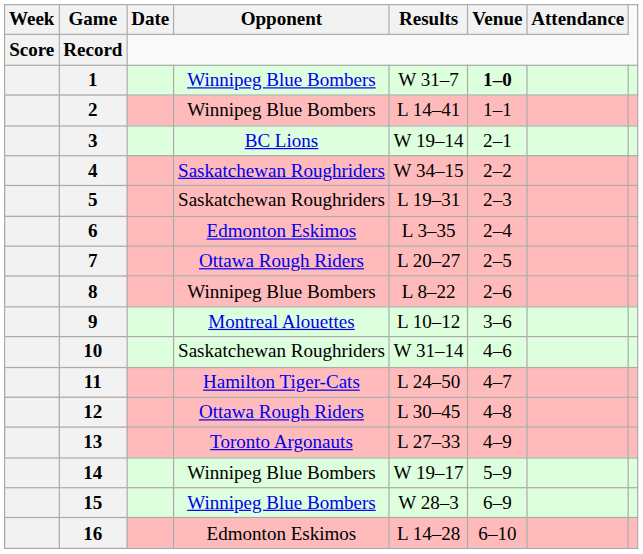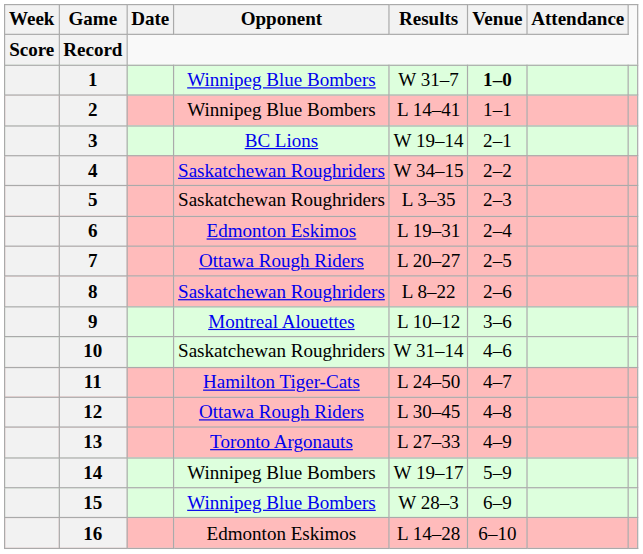5 | Results: L 19–31 -> L 3–35
6 | Results: L 3–35 -> L 19–31
8 | Opponent: Winnipeg Blue Bombers -> Saskatchewan Roughriders
